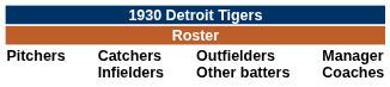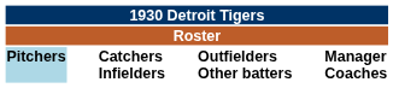Pitchers | column 1: no background -> lightblue background
